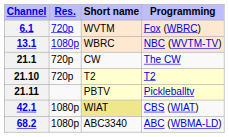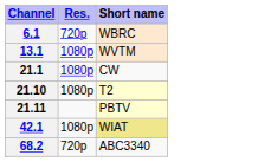- column: Programming | Fox (WBRC) | NBC (WVTM-TV) | The CW | T2 | Pickleballtv | CBS (WIAT) | ABC (WBMA-LD)
6.1 | Short name: WVTM -> WBRC
13.1 | Short name: WBRC -> WVTM
21.1 | Res.: 720p -> 1080p
21.10 | Res.: 720p -> 1080p
68.2 | Res.: 1080p -> 720p
